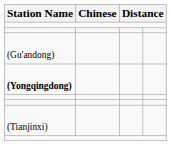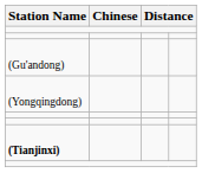(Yongqingdong) | Station Name: bold -> normal
(Tianjinxi) | Station Name: normal -> bold
